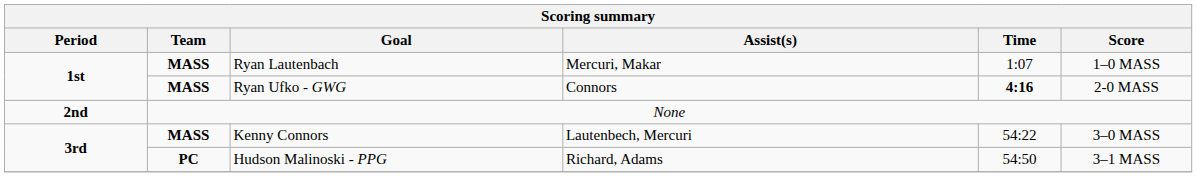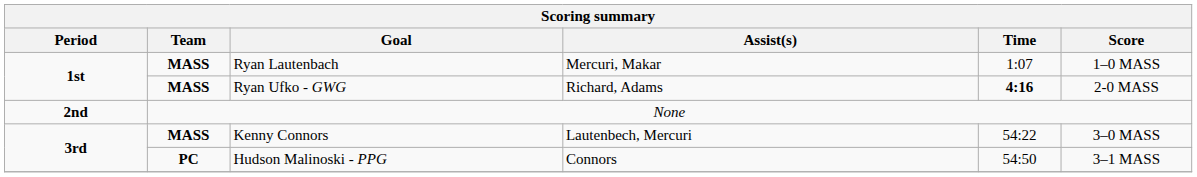Ryan Ufko - GWG | Assist(s): Connors -> Richard, Adams
Hudson Malinoski - PPG | Assist(s): Richard, Adams -> Connors
